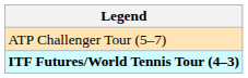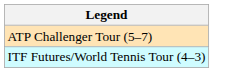row 3 | column 1: bold -> normal
